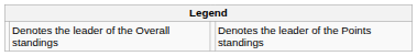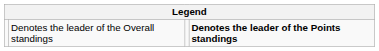row 2 | column 4: normal -> bold
